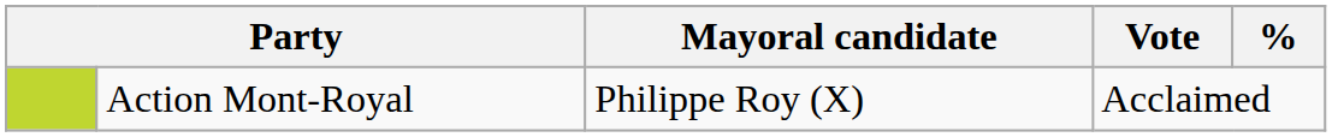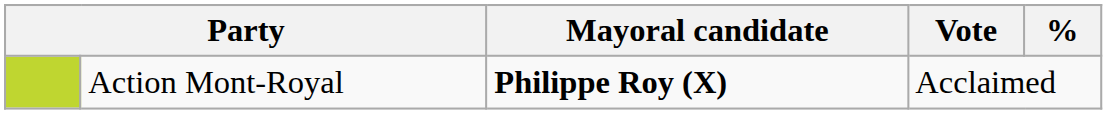Action Mont-Royal | Mayoral candidate: normal -> bold
